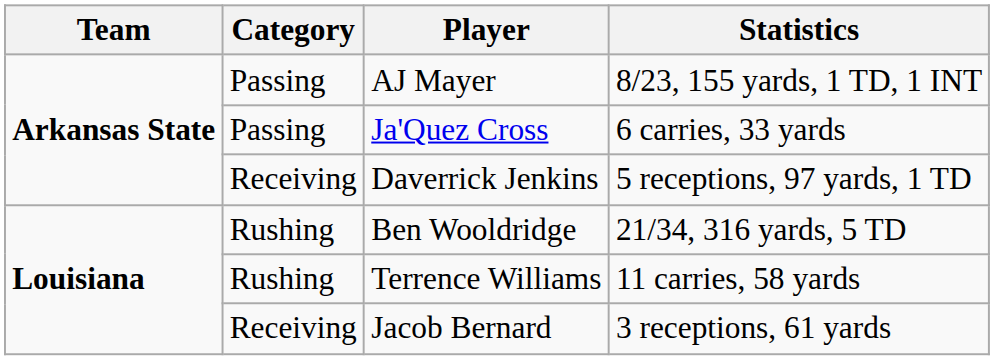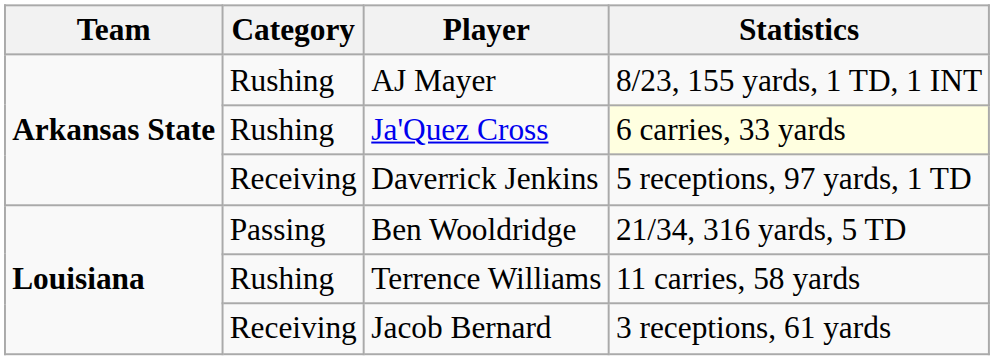AJ Mayer | Category: Passing -> Rushing
Ja'Quez Cross | Category: Passing -> Rushing
Ja'Quez Cross | Statistics: no background -> lightyellow background
Ben Wooldridge | Category: Rushing -> Passing
